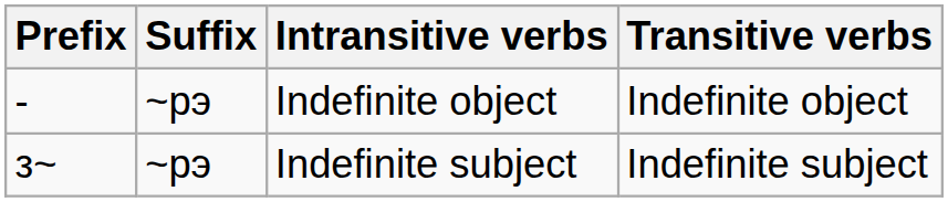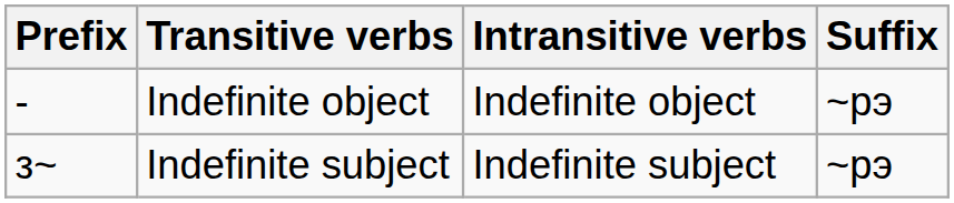columns swapped: Suffix <-> Transitive verbs
